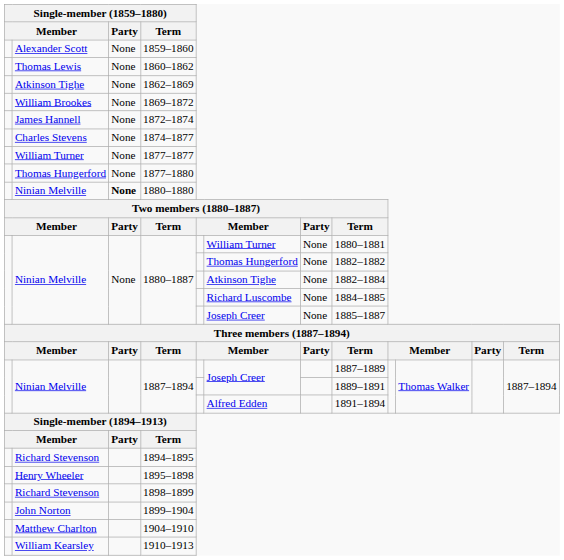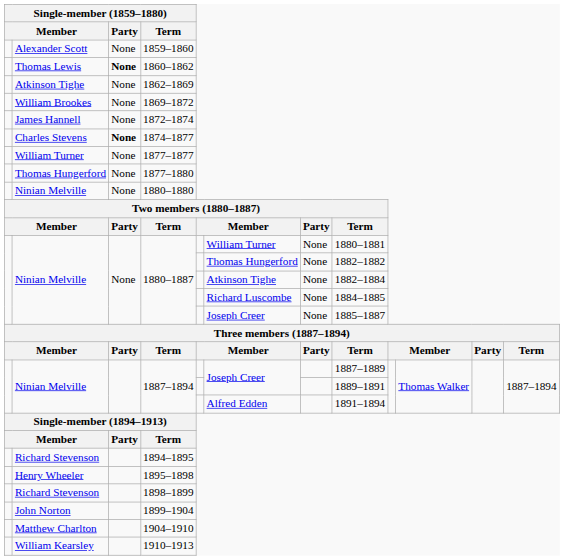1860–1862 | Single-member (1859–1880) / Party: normal -> bold
1874–1877 | Single-member (1859–1880) / Party: normal -> bold
1880–1880 | Single-member (1859–1880) / Party: bold -> normal
